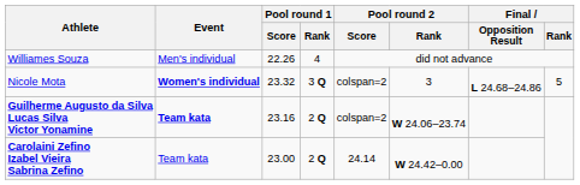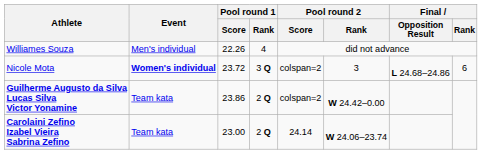Nicole Mota | Pool round 1 / Score: 23.32 -> 23.72
Nicole Mota | Final / Rank: 5 -> 6
Guilherme Augusto da Silva Lucas Silva Victor Yonamine | Event: bold -> normal
Guilherme Augusto da Silva Lucas Silva Victor Yonamine | Pool round 1 / Score: 23.16 -> 23.86
Guilherme Augusto da Silva Lucas Silva Victor Yonamine | Pool round 2 / Rank: W 24.06–23.74 -> W 24.42–0.00
Carolaini Zefino Izabel Vieira Sabrina Zefino | Pool round 2 / Rank: W 24.42–0.00 -> W 24.06–23.74
